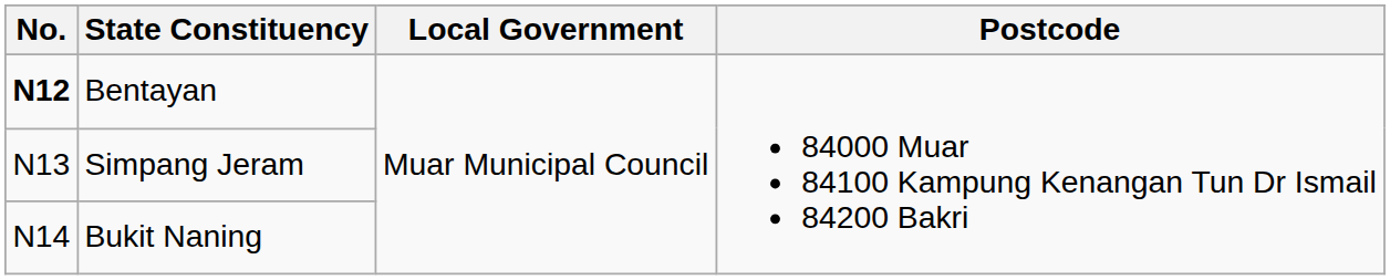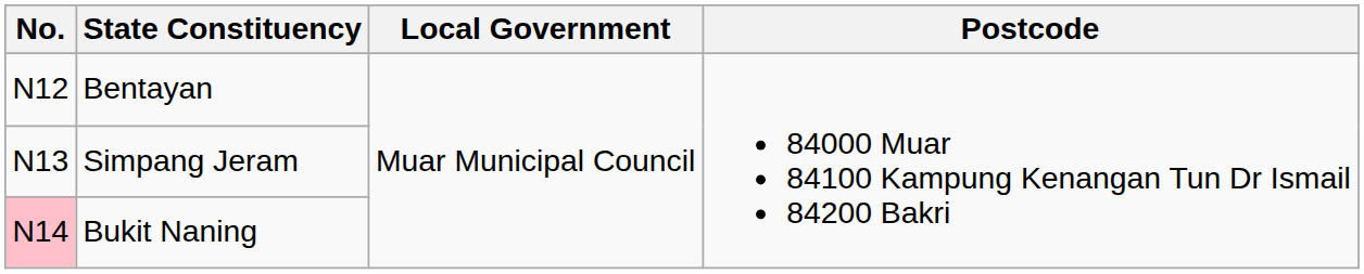Bentayan | No.: bold -> normal
Bukit Naning | No.: no background -> pink background
